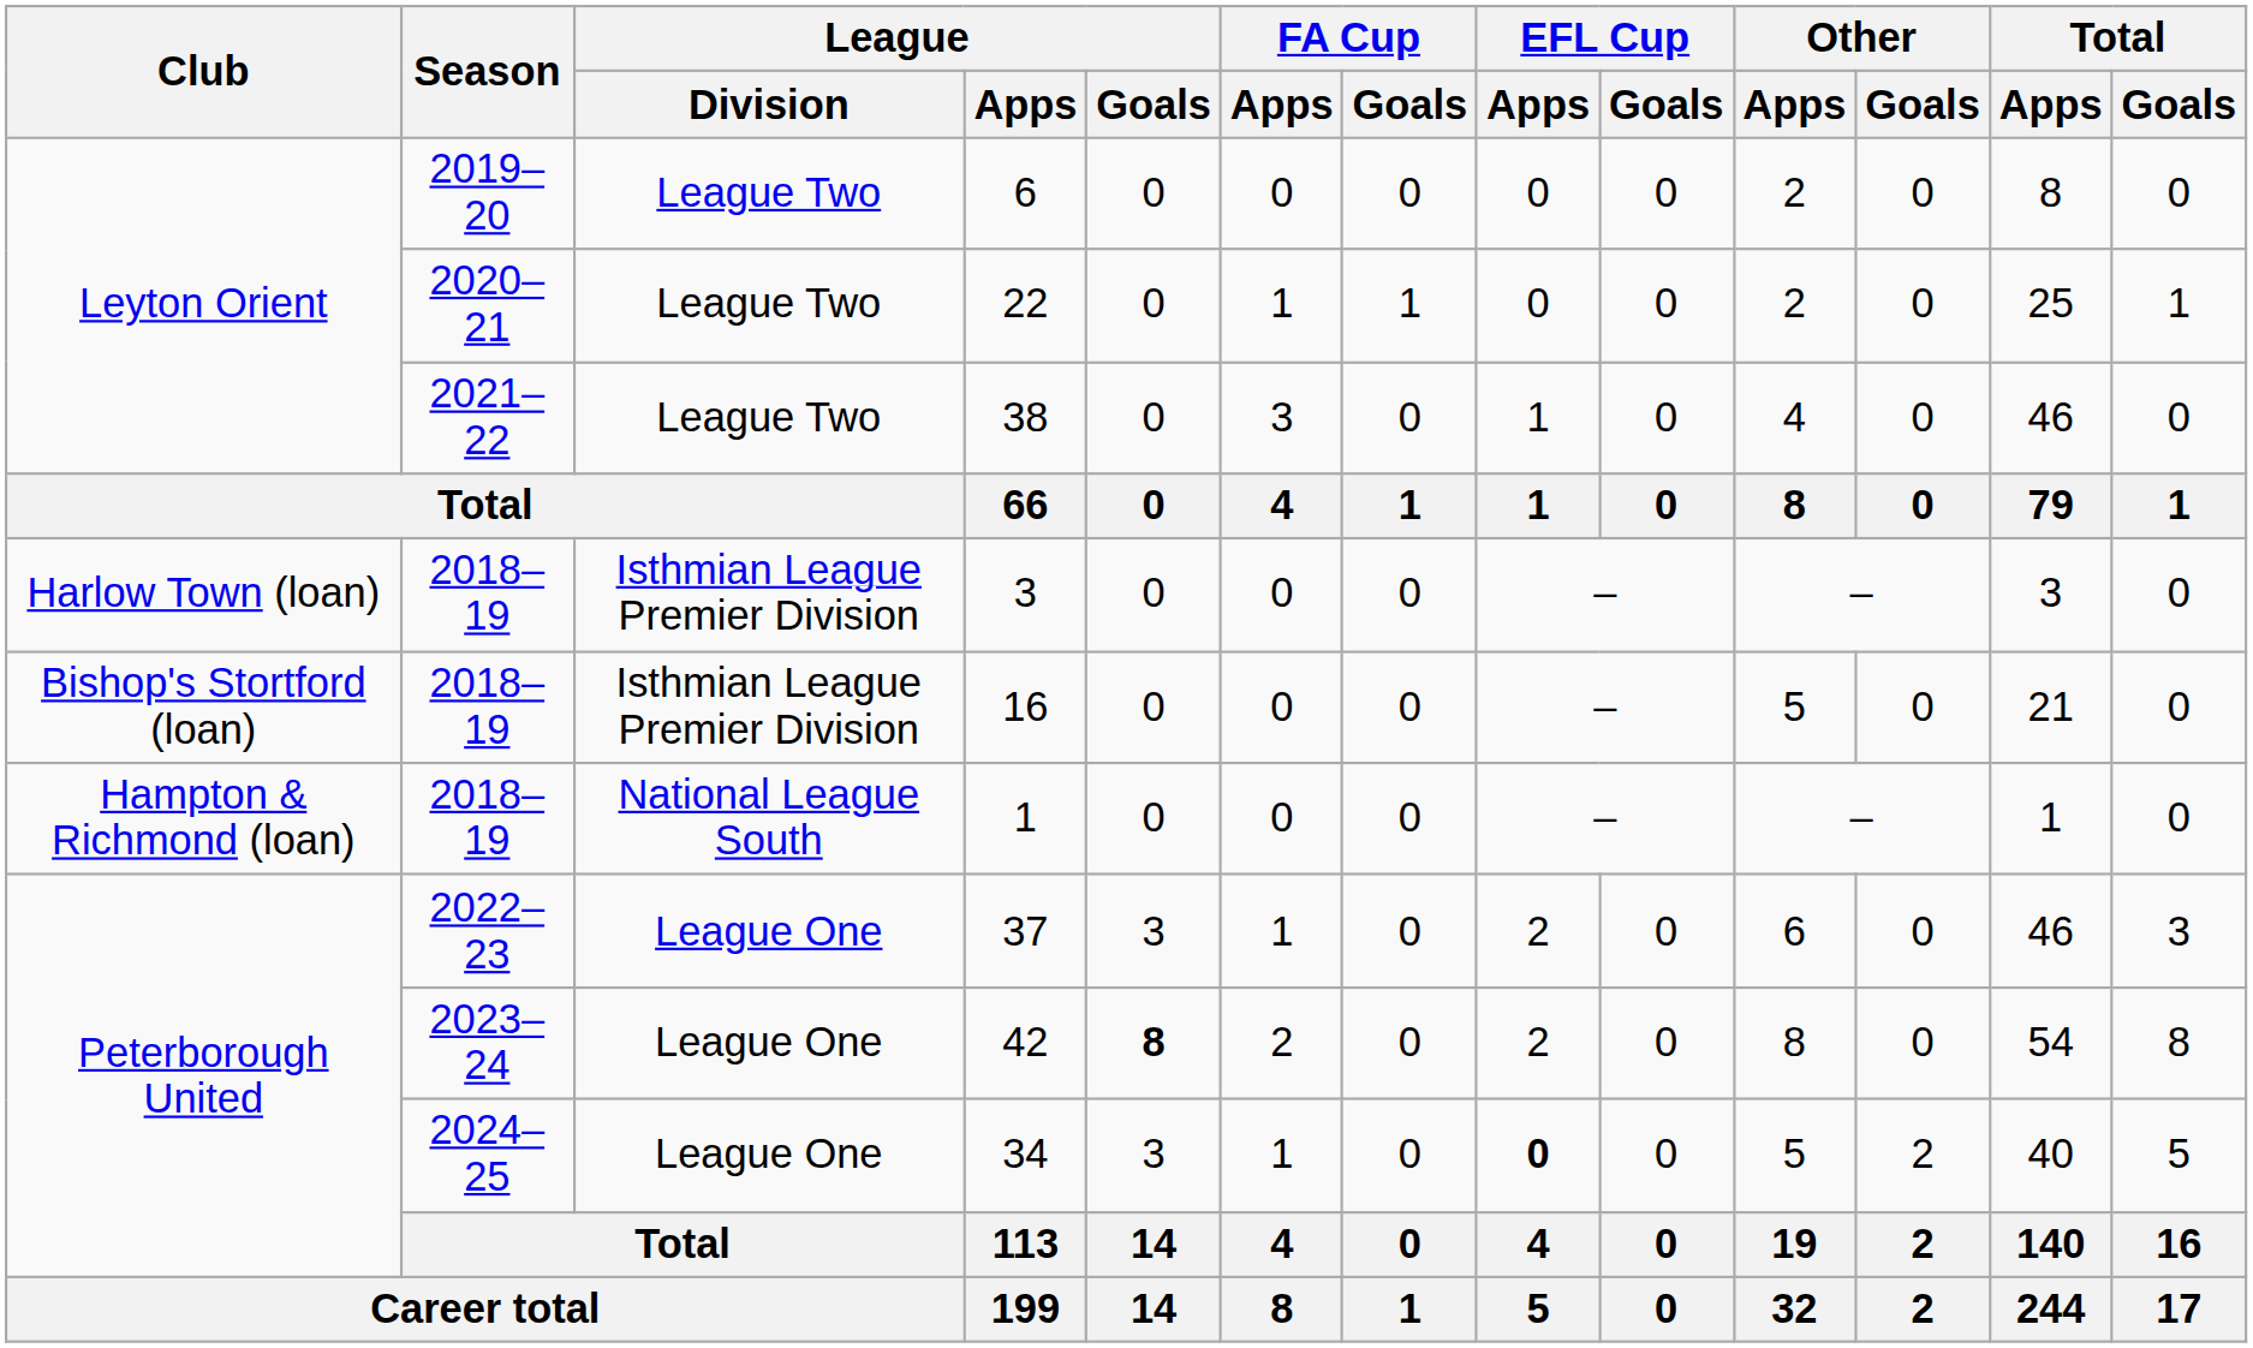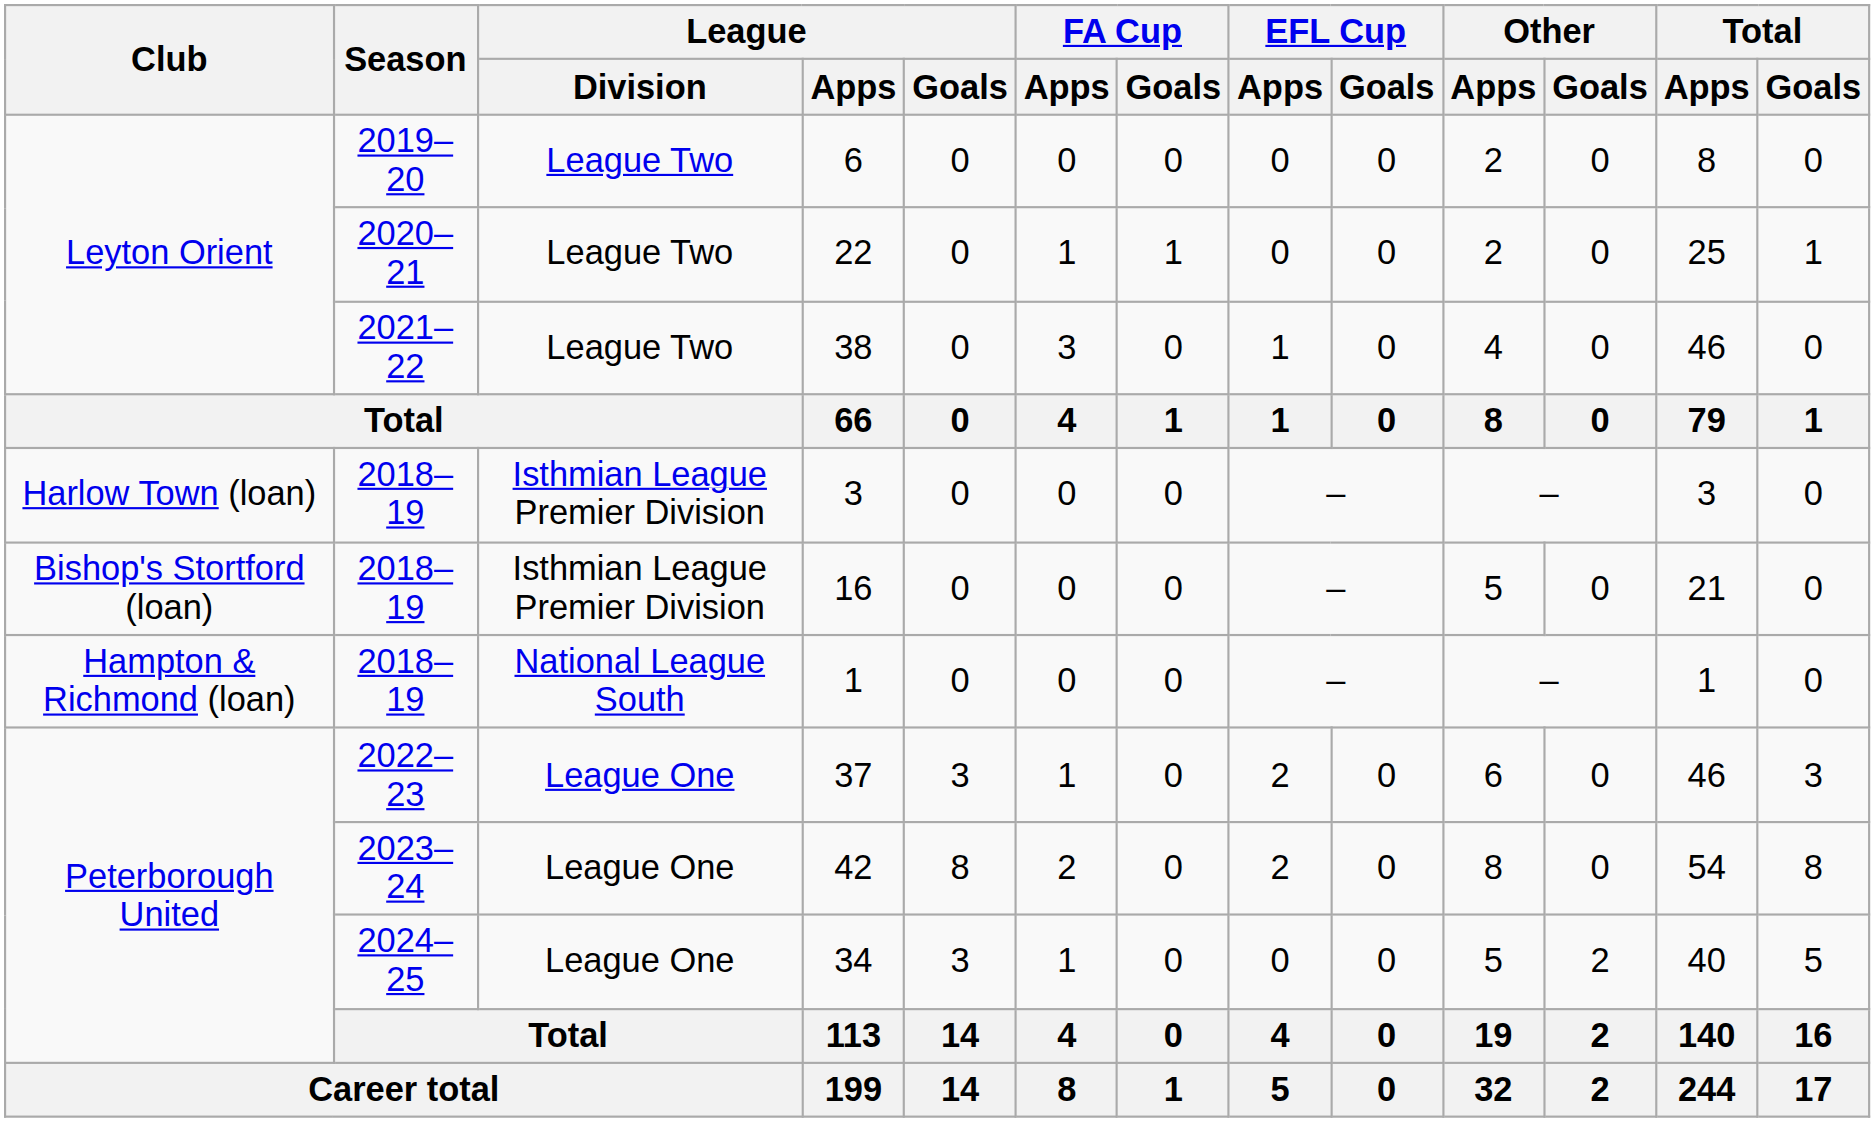42 | League / Goals: bold -> normal
34 | EFL Cup / Apps: bold -> normal
